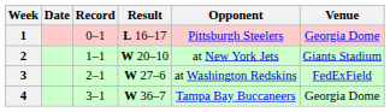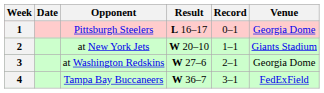columns swapped: Opponent <-> Record
3 | Venue: FedExField -> Georgia Dome
4 | Venue: Georgia Dome -> FedExField
